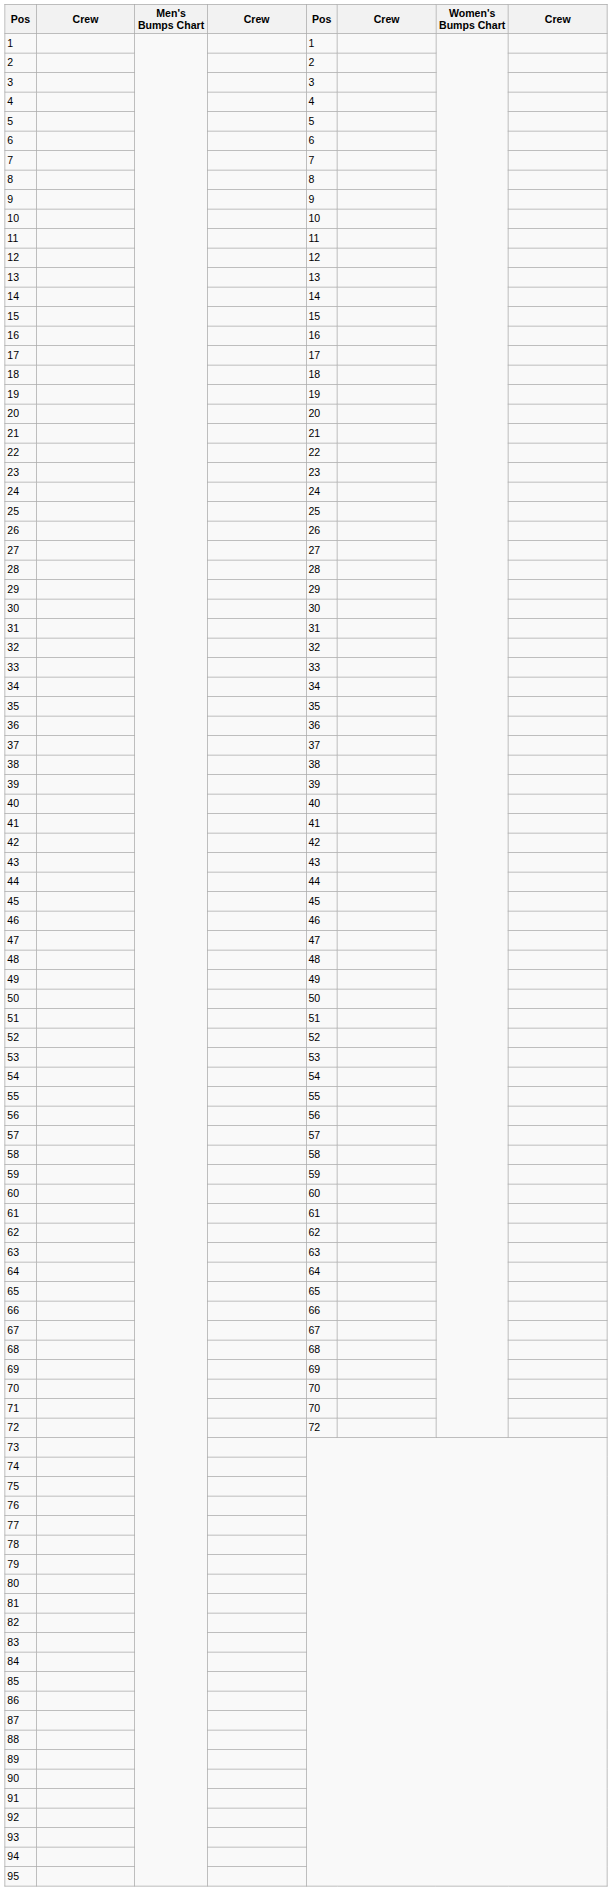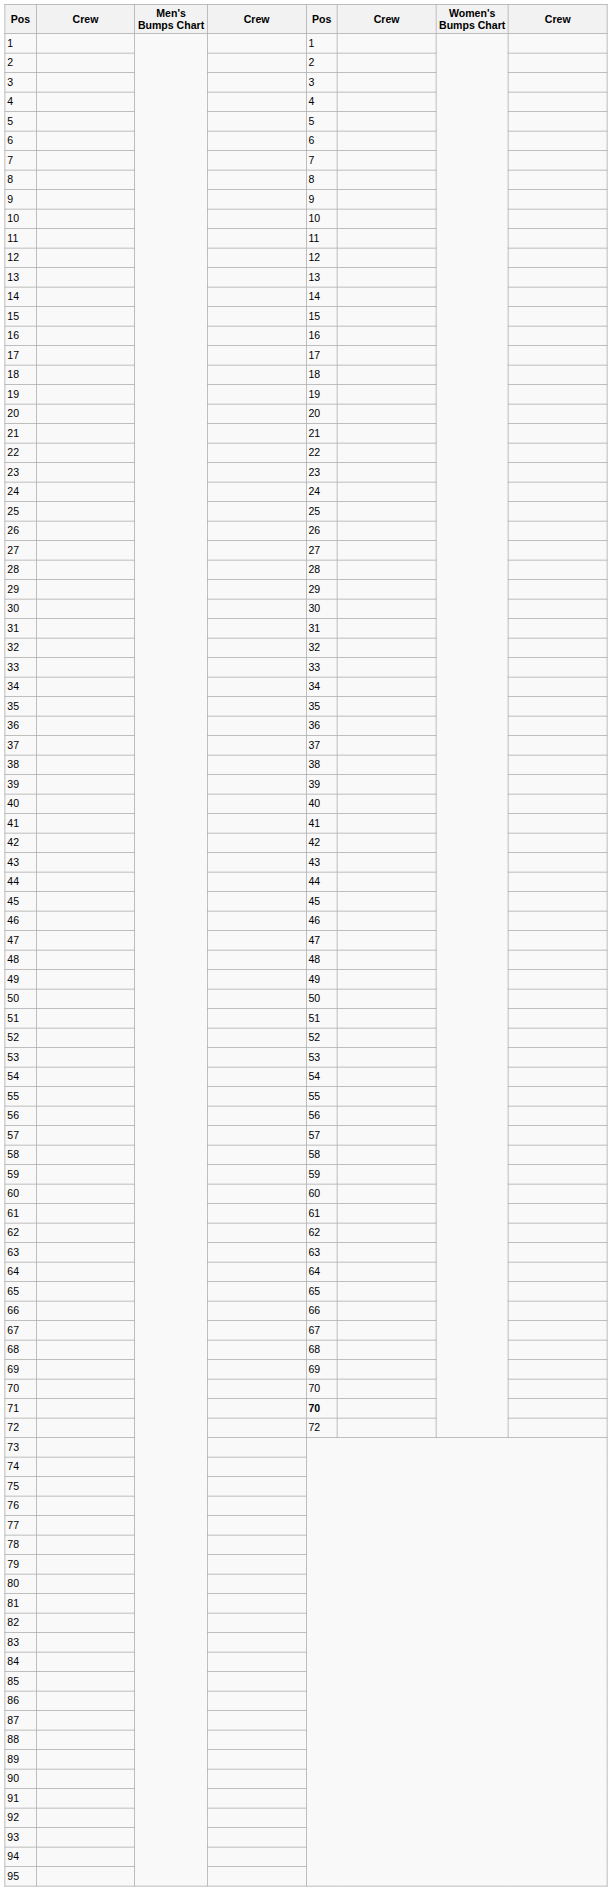71 | column 5: normal -> bold
